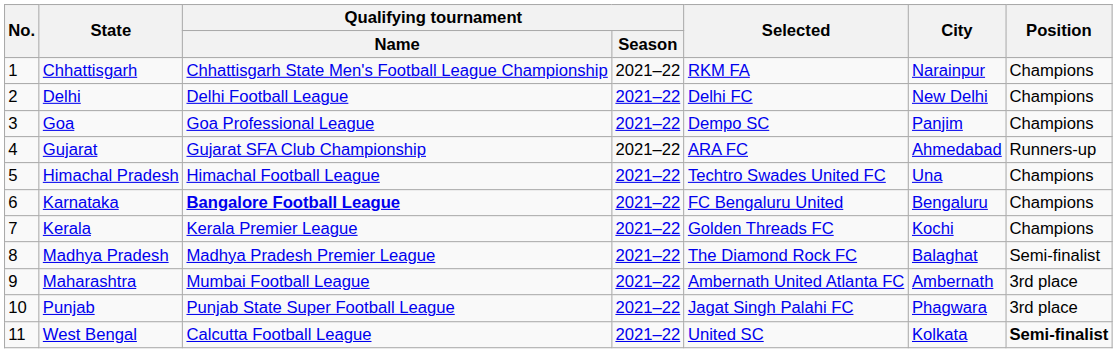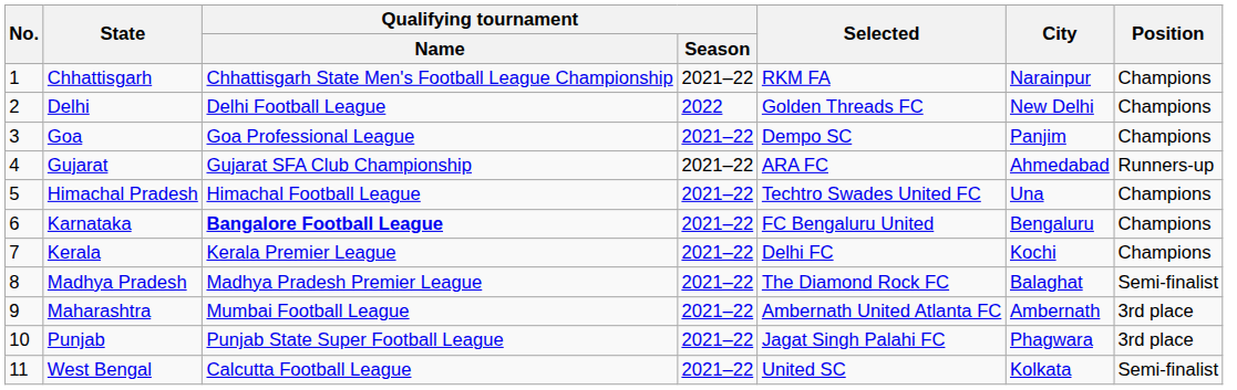Delhi | Qualifying tournament / Season: 2021–22 -> 2022
Delhi | Selected: Delhi FC -> Golden Threads FC
Kerala | Selected: Golden Threads FC -> Delhi FC
West Bengal | Position: bold -> normal
